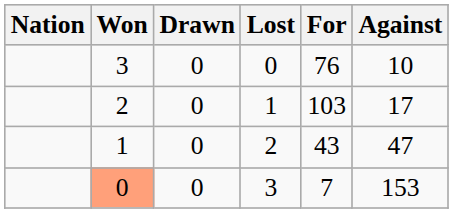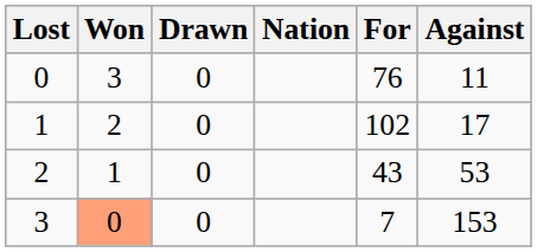columns swapped: Nation <-> Lost
row 2 | Against: 10 -> 11
row 3 | For: 103 -> 102
row 4 | Against: 47 -> 53
